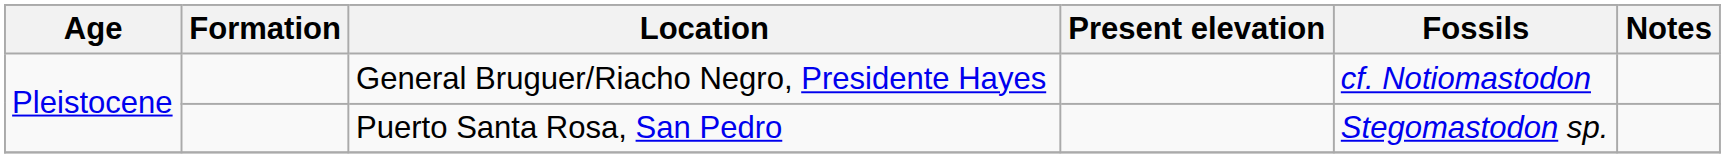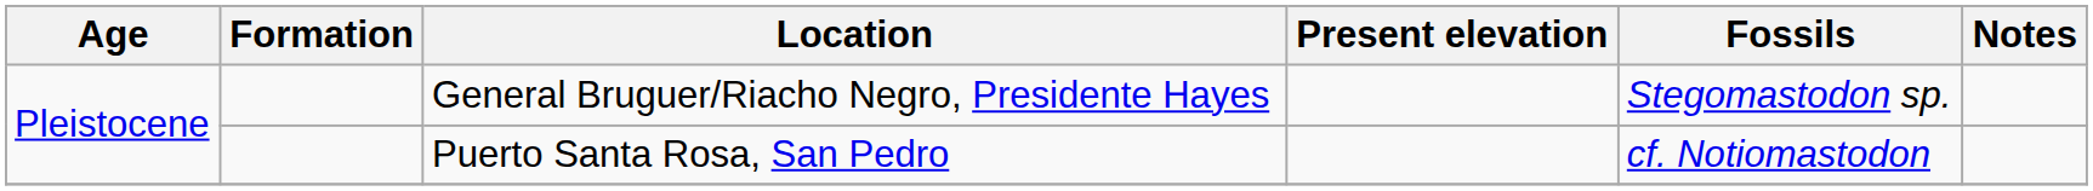General Bruguer/Riacho Negro, Presidente Hayes | Fossils: cf. Notiomastodon -> Stegomastodon sp.
Puerto Santa Rosa, San Pedro | Fossils: Stegomastodon sp. -> cf. Notiomastodon
